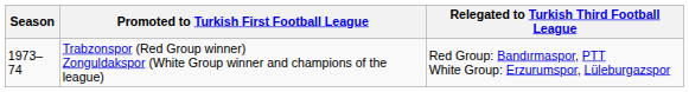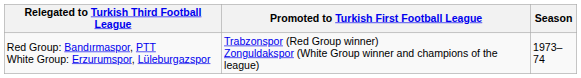columns swapped: Season <-> Relegated to Turkish Third Football League
